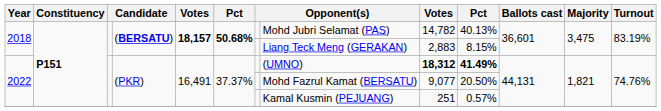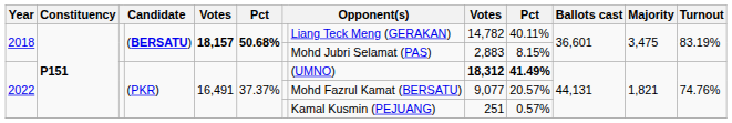row 2 | column 8: Mohd Jubri Selamat (PAS) -> Liang Teck Meng (GERAKAN)
row 2 | column 10: 40.13% -> 40.11%
row 3 | column 8: Liang Teck Meng (GERAKAN) -> Mohd Jubri Selamat (PAS)
row 5 | column 10: 20.50% -> 20.57%
